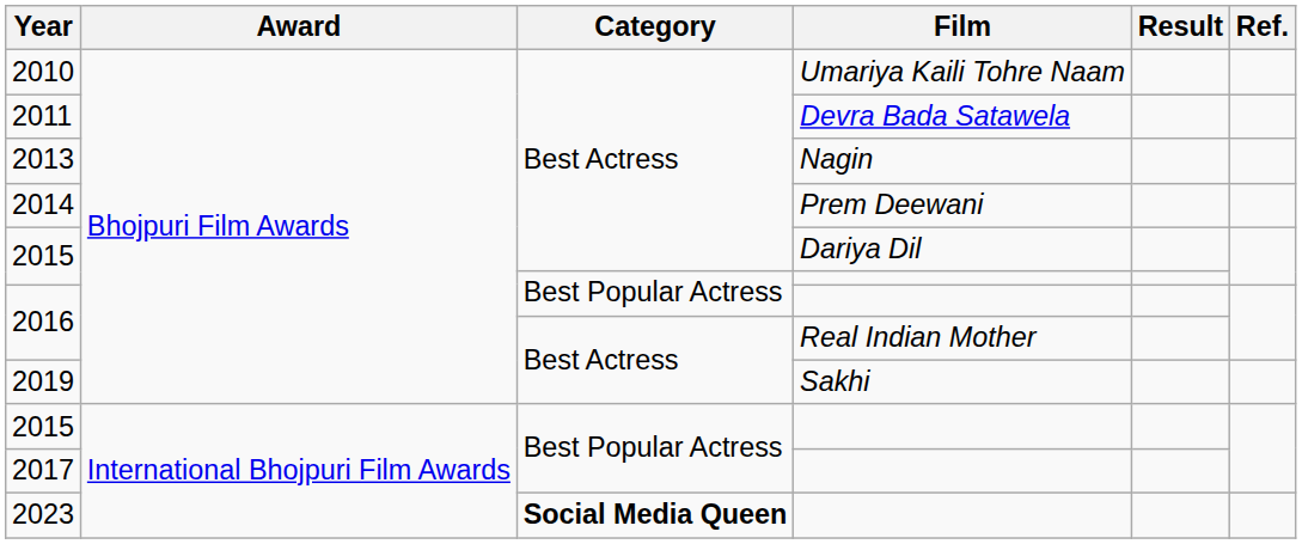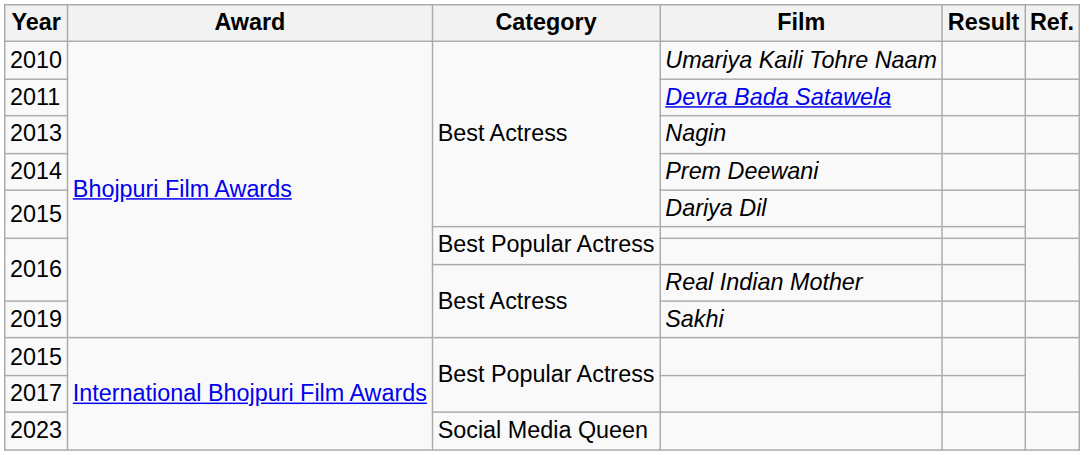2023 | Category: bold -> normal
